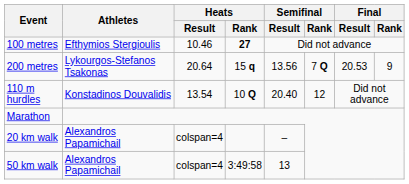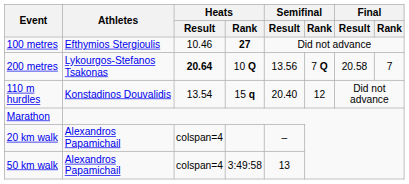200 metres | Heats / Result: normal -> bold
200 metres | Heats / Rank: 15 q -> 10 Q
200 metres | Final / Result: 20.53 -> 20.58
200 metres | Final / Rank: 9 -> 7
110 m hurdles | Heats / Rank: 10 Q -> 15 q
